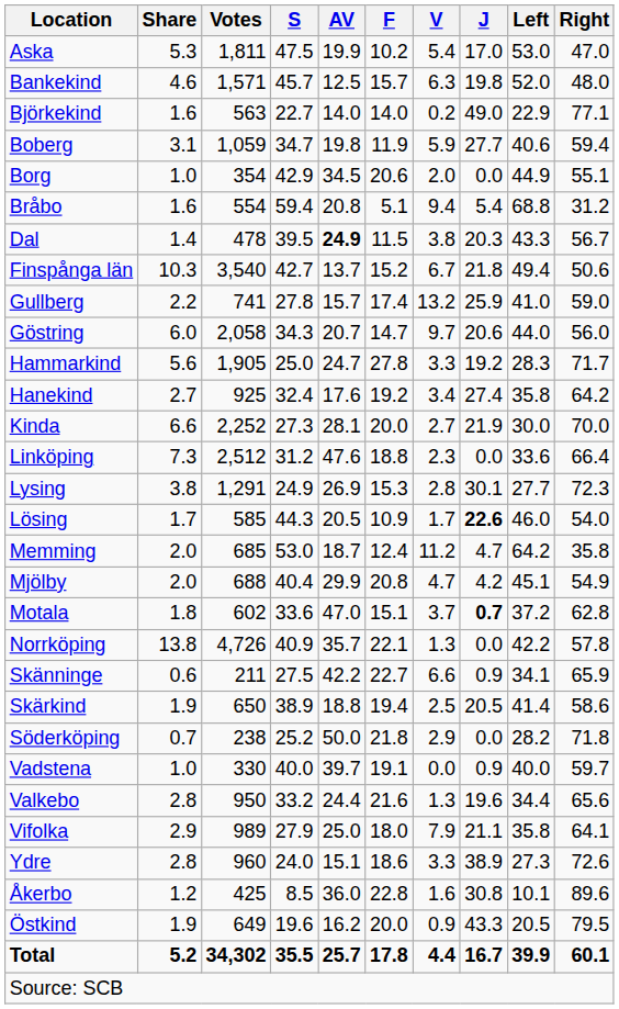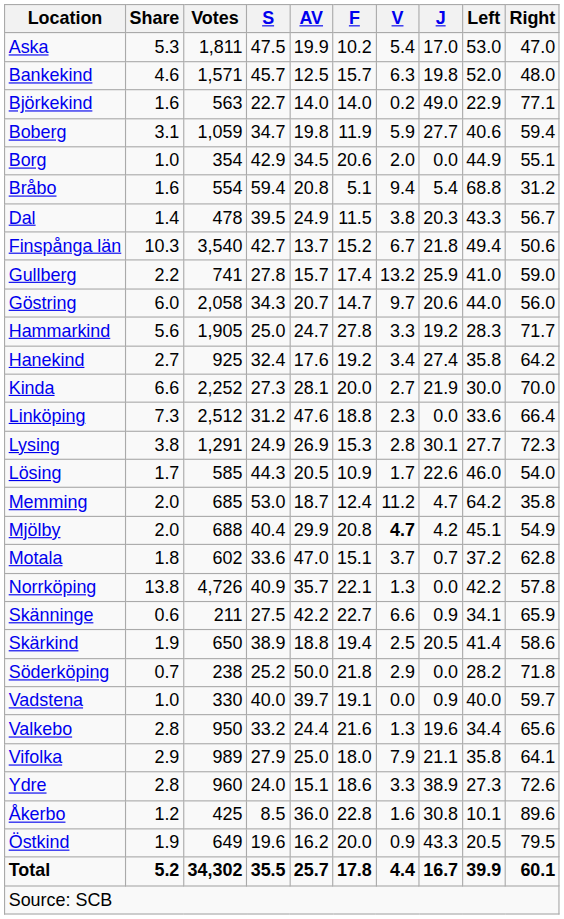Dal | AV: bold -> normal
Lösing | J: bold -> normal
Mjölby | V: normal -> bold
Motala | J: bold -> normal
